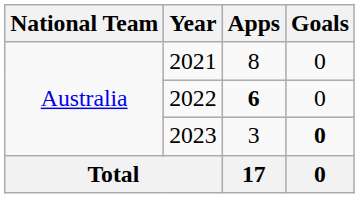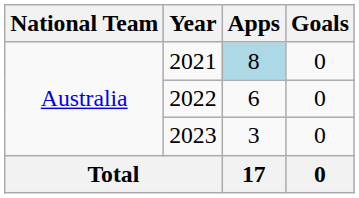2021 | Apps: no background -> lightblue background
2022 | Apps: bold -> normal
2023 | Goals: bold -> normal
